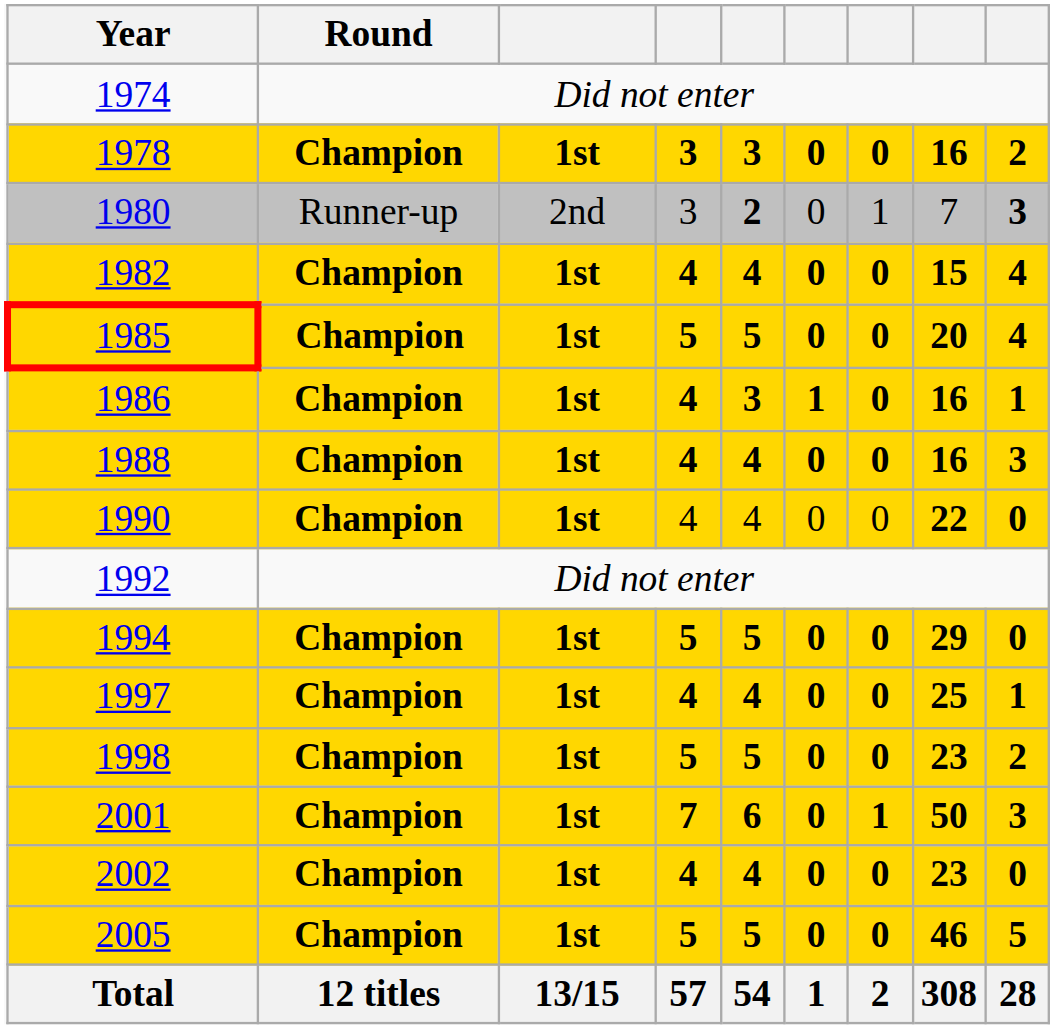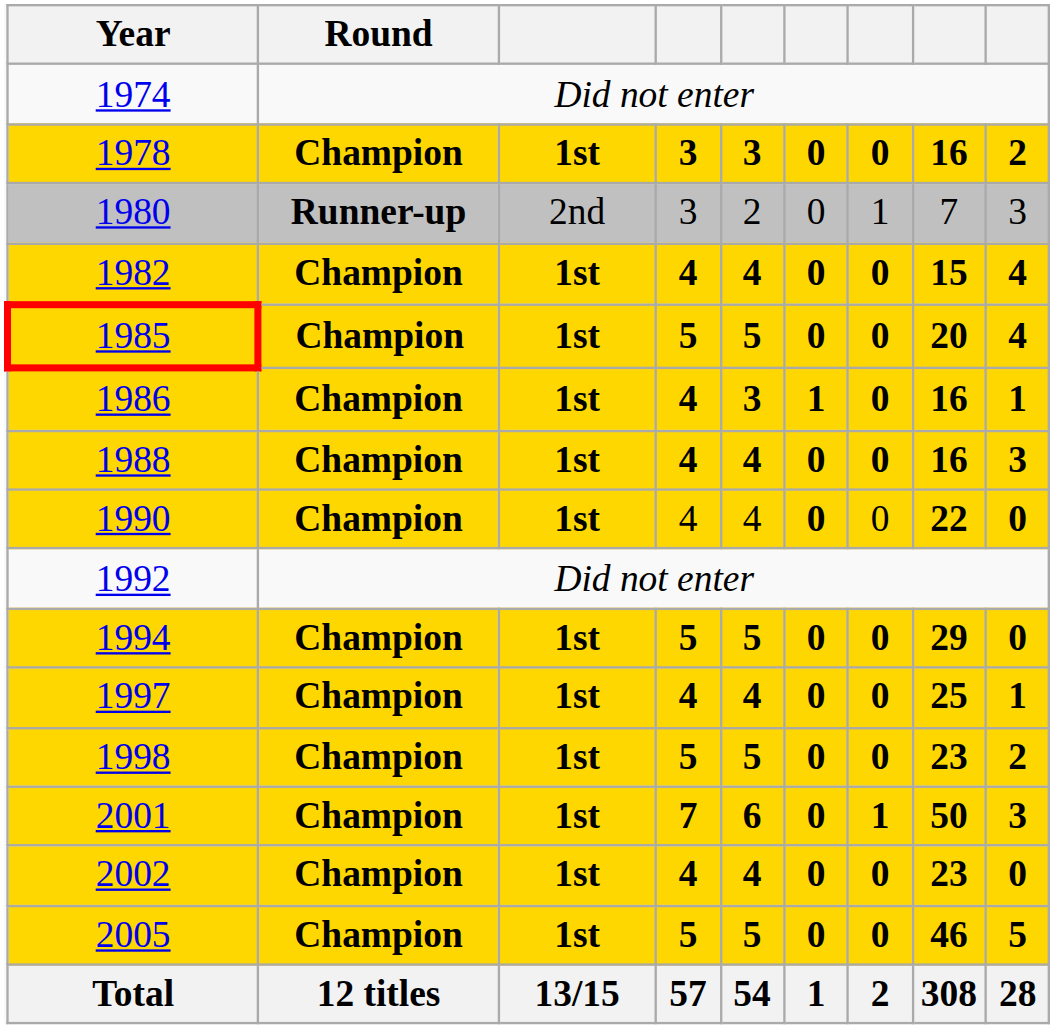1980 | Round: normal -> bold
1980 | column 5: bold -> normal
1980 | column 9: bold -> normal
1990 | column 6: normal -> bold
